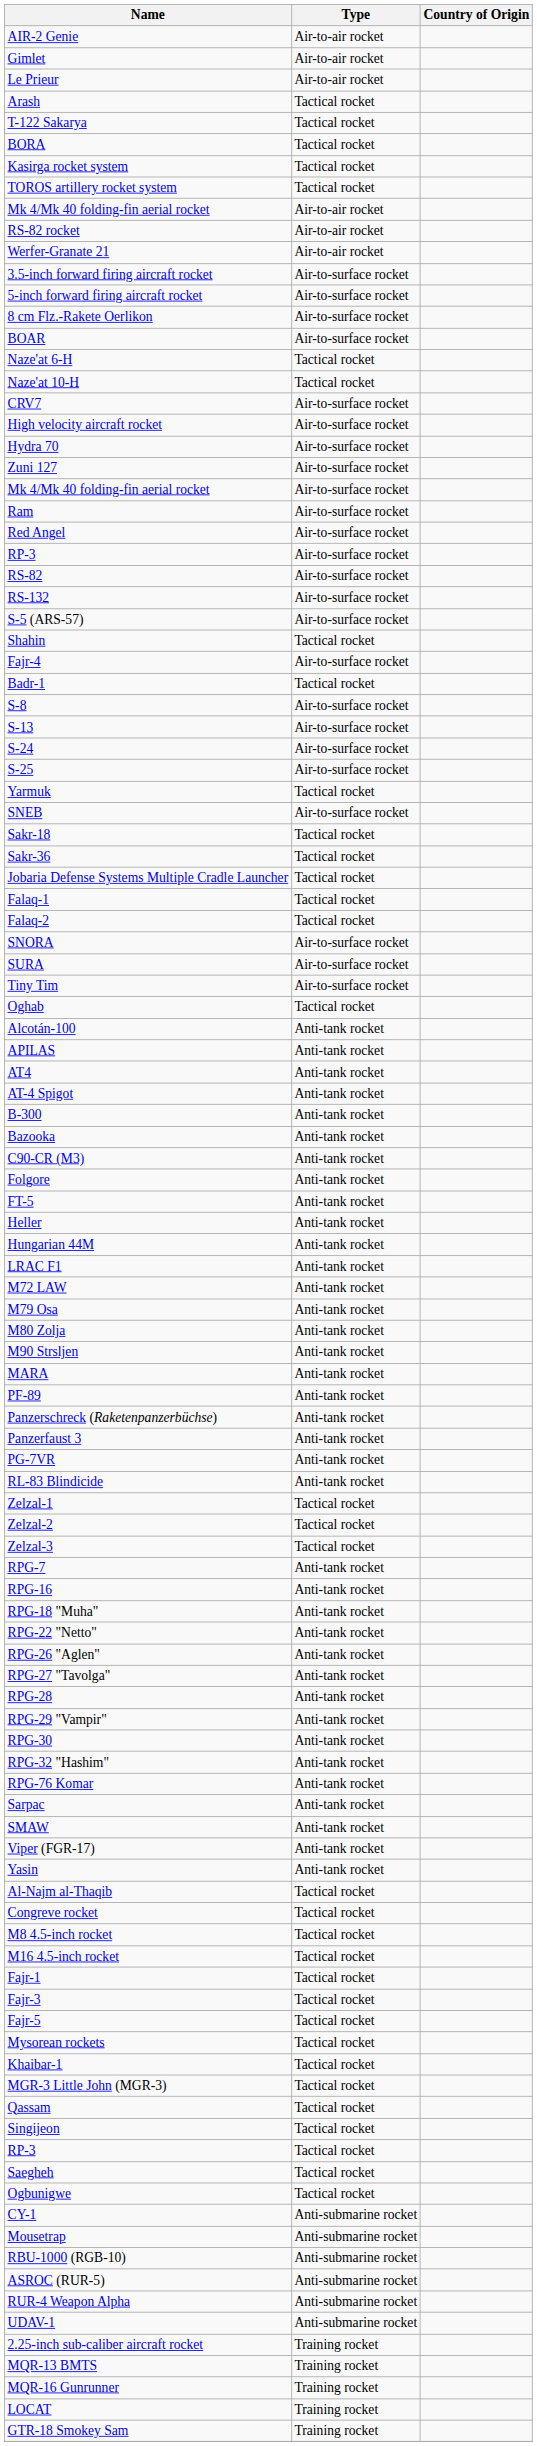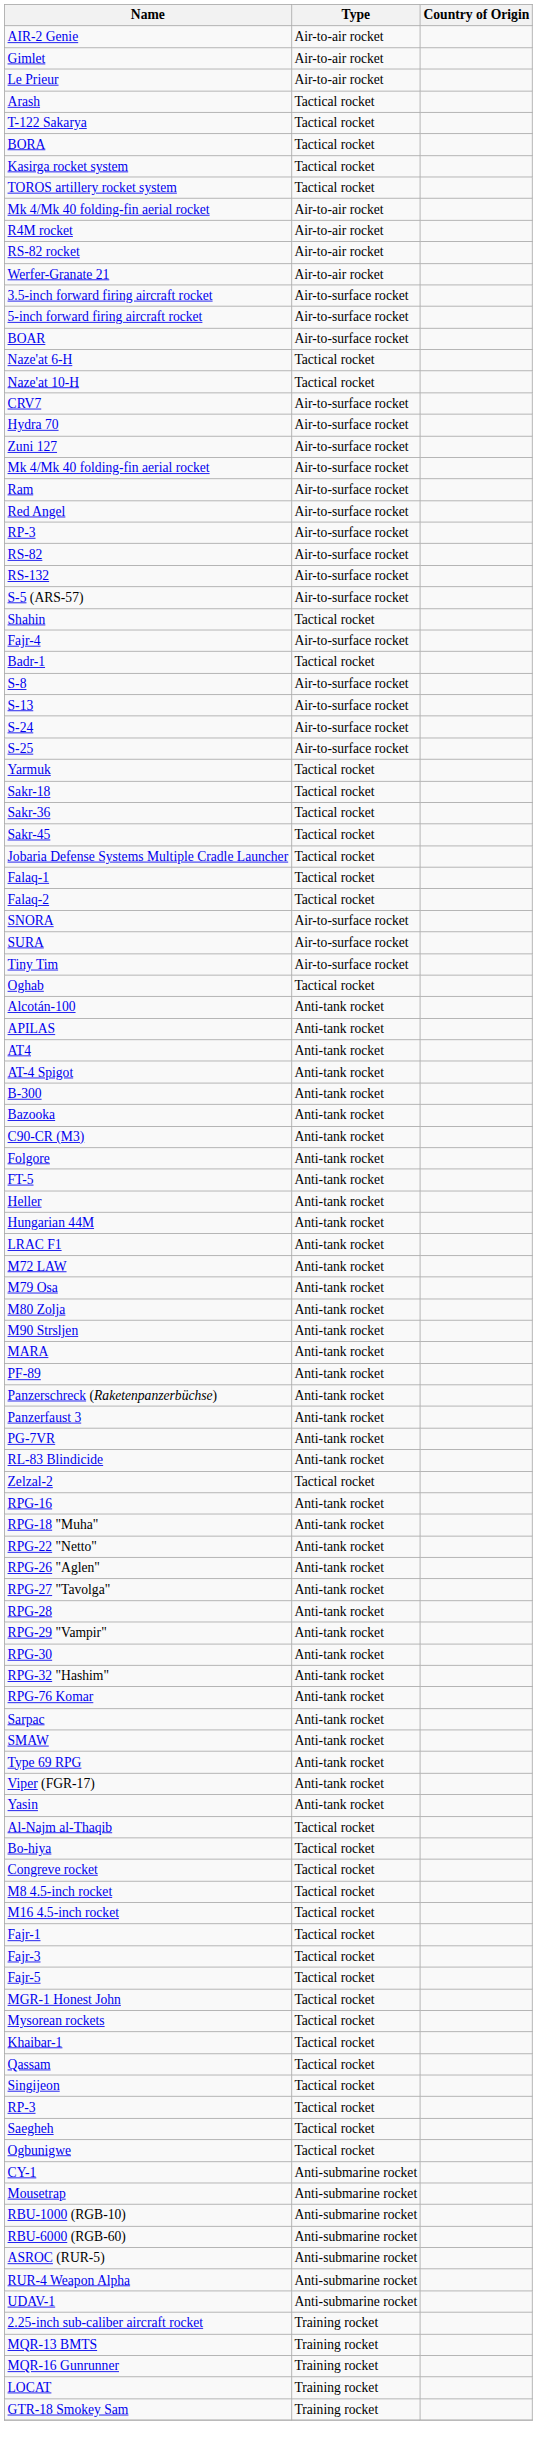+ row: R4M rocket | Air-to-air rocket
- row: 8 cm Flz.-Rakete Oerlikon | Air-to-surface rocket
- row: High velocity aircraft rocket | Air-to-surface rocket
- row: SNEB | Air-to-surface rocket
+ row: Sakr-45 | Tactical rocket
- row: Zelzal-1 | Tactical rocket
- row: Zelzal-3 | Tactical rocket
- row: RPG-7 | Anti-tank rocket
+ row: Type 69 RPG | Anti-tank rocket
+ row: Bo-hiya | Tactical rocket
+ row: MGR-1 Honest John | Tactical rocket
- row: MGR-3 Little John (MGR-3) | Tactical rocket
+ row: RBU-6000 (RGB-60) | Anti-submarine rocket
